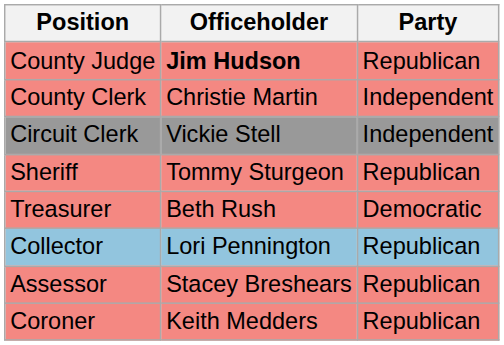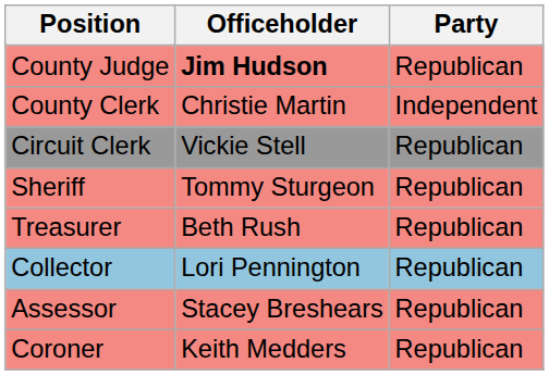Circuit Clerk | Party: Independent -> Republican
Treasurer | Party: Democratic -> Republican
